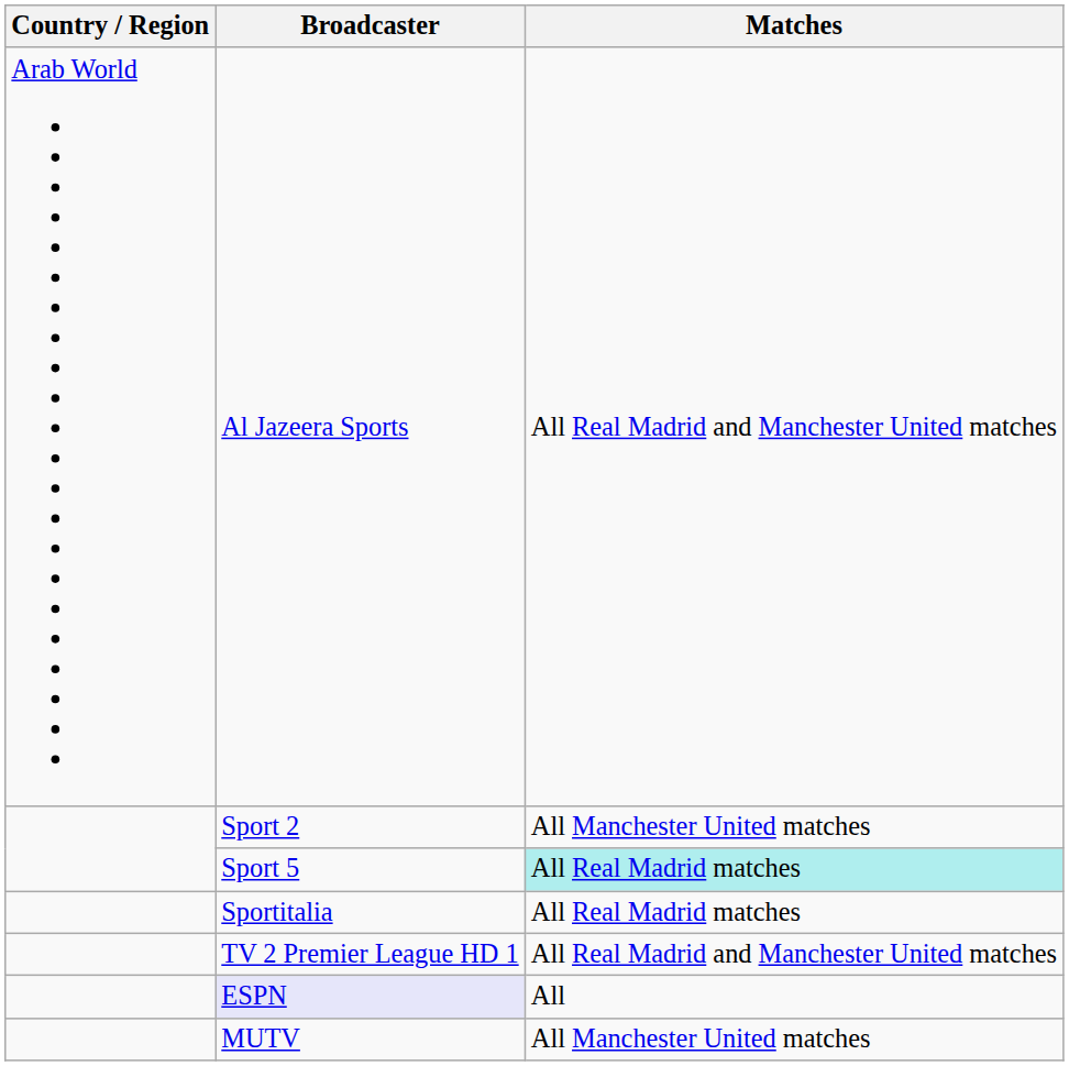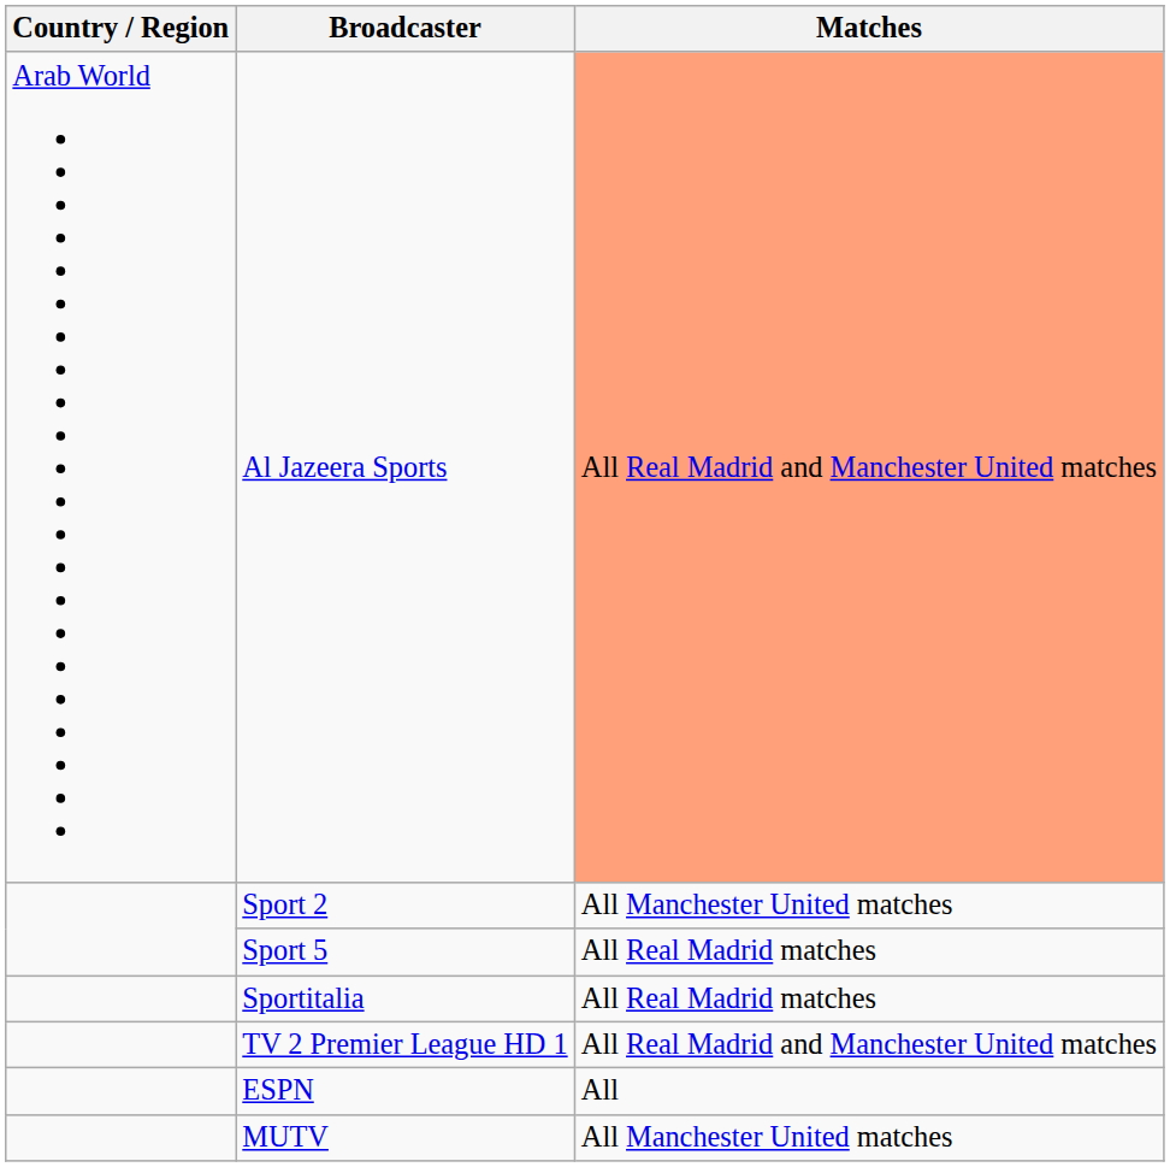row 2 | Matches: no background -> lightsalmon background
row 4 | Matches: paleturquoise background -> no background
row 7 | Broadcaster: lavender background -> no background
